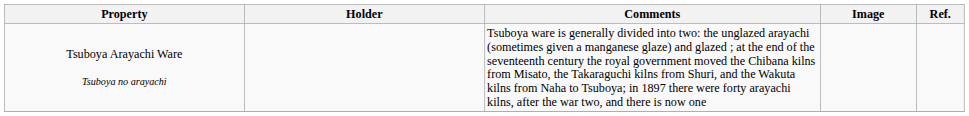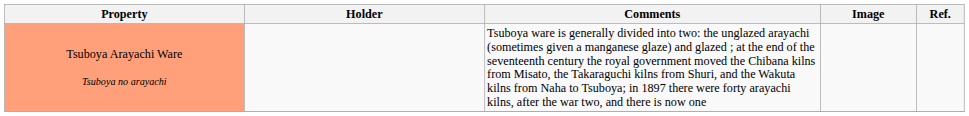Tsuboya Arayachi Ware Tsuboya no arayachi | Property: no background -> lightsalmon background
